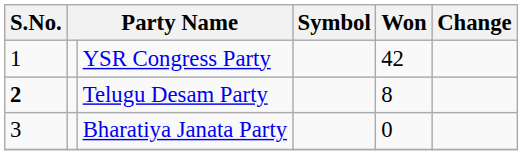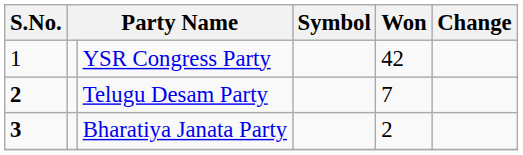Telugu Desam Party | Won: 8 -> 7
Bharatiya Janata Party | S.No.: normal -> bold
Bharatiya Janata Party | Won: 0 -> 2
